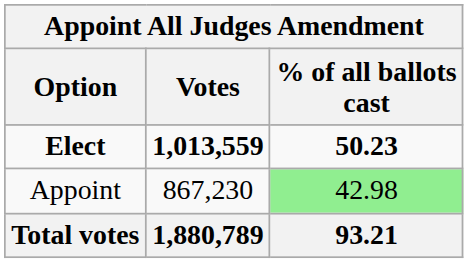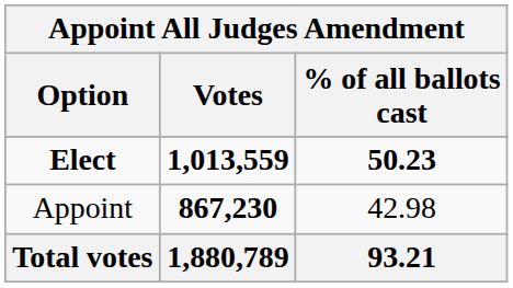Appoint | Votes: normal -> bold
Appoint | % of all ballots cast: lightgreen background -> no background
